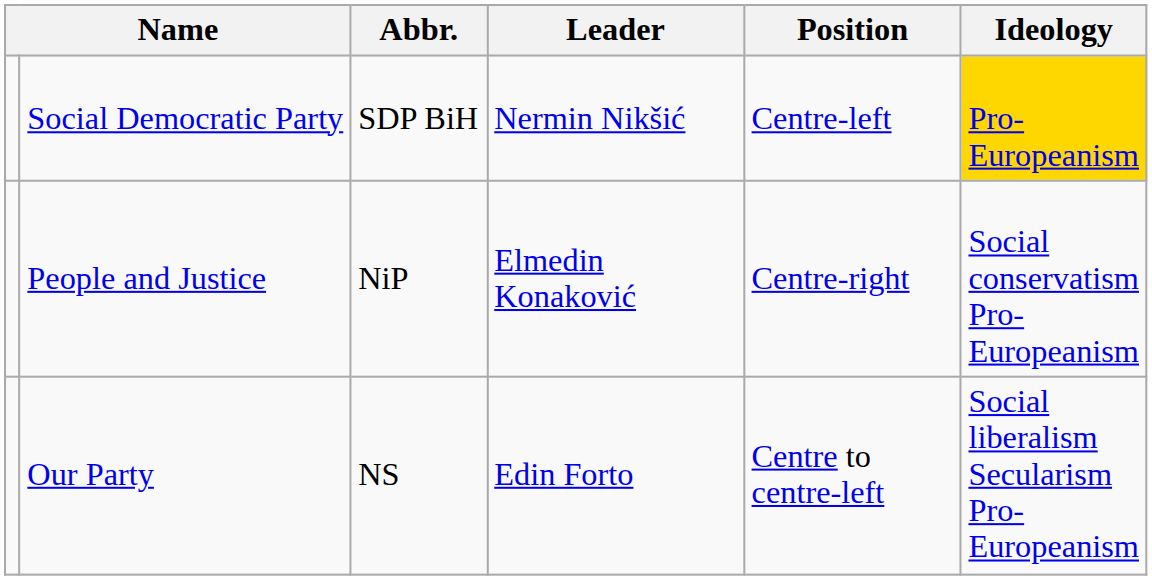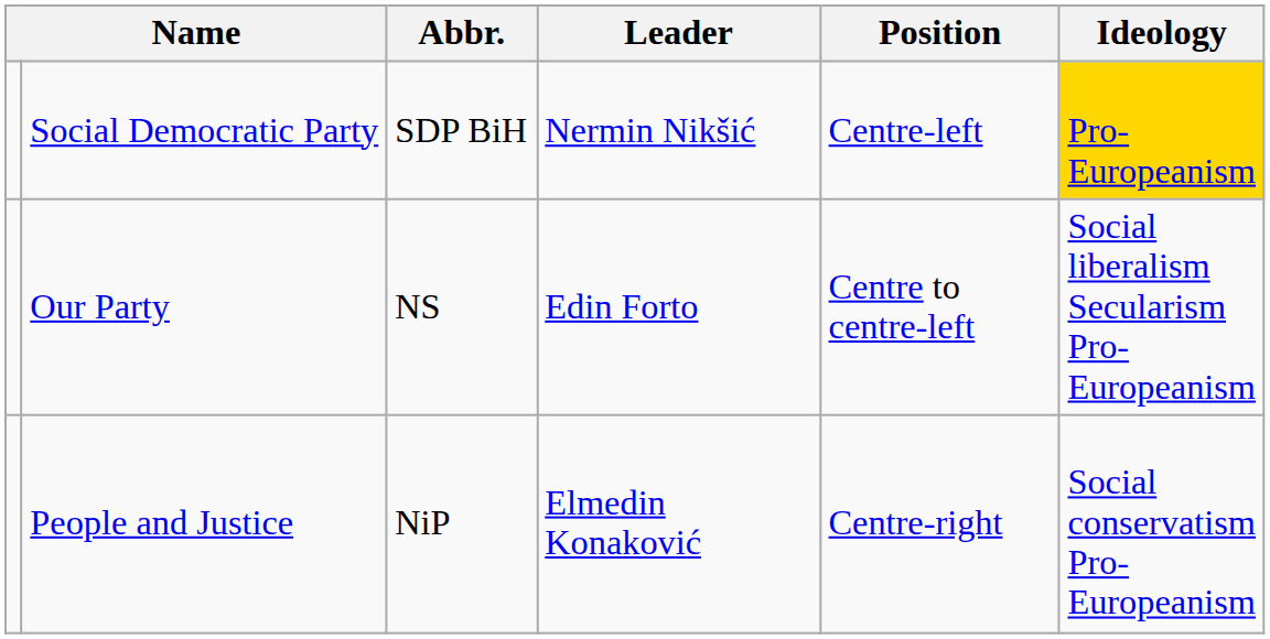rows swapped: People and Justice <-> Our Party
